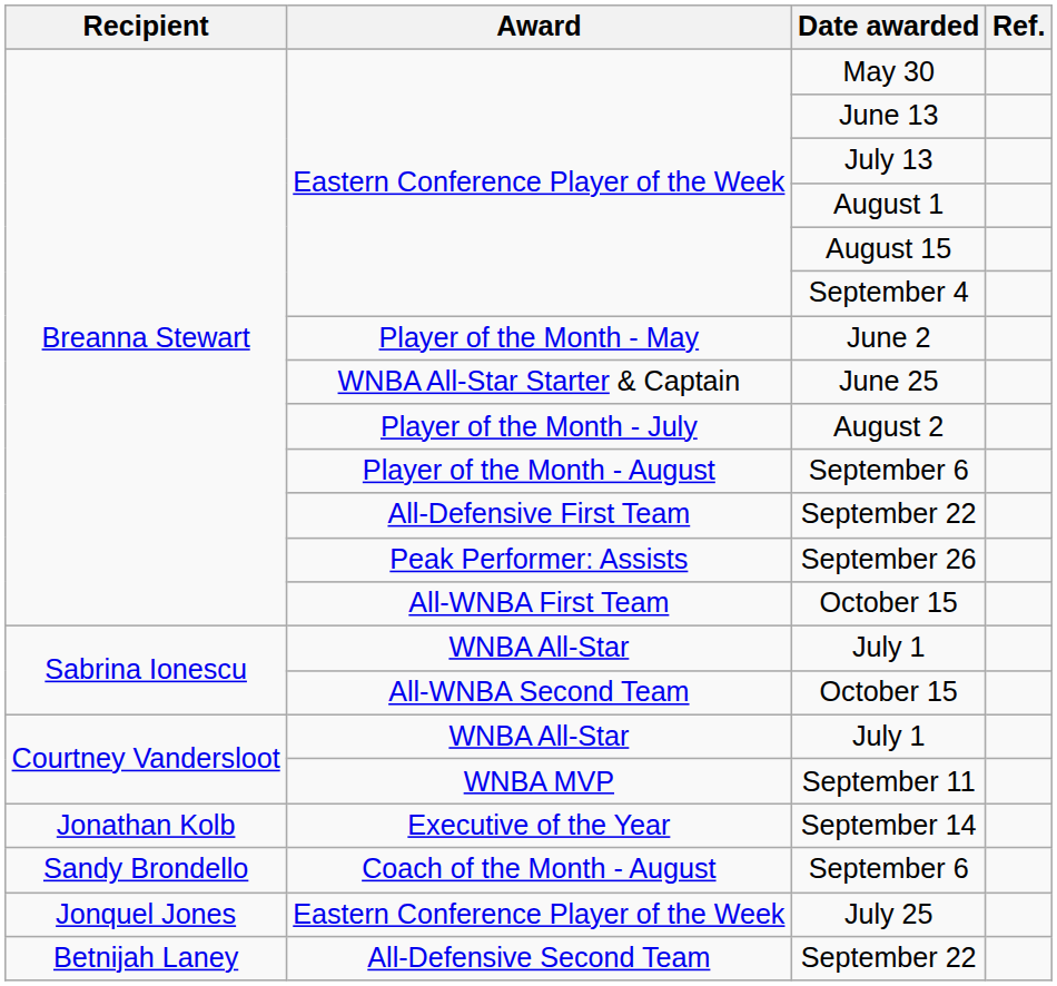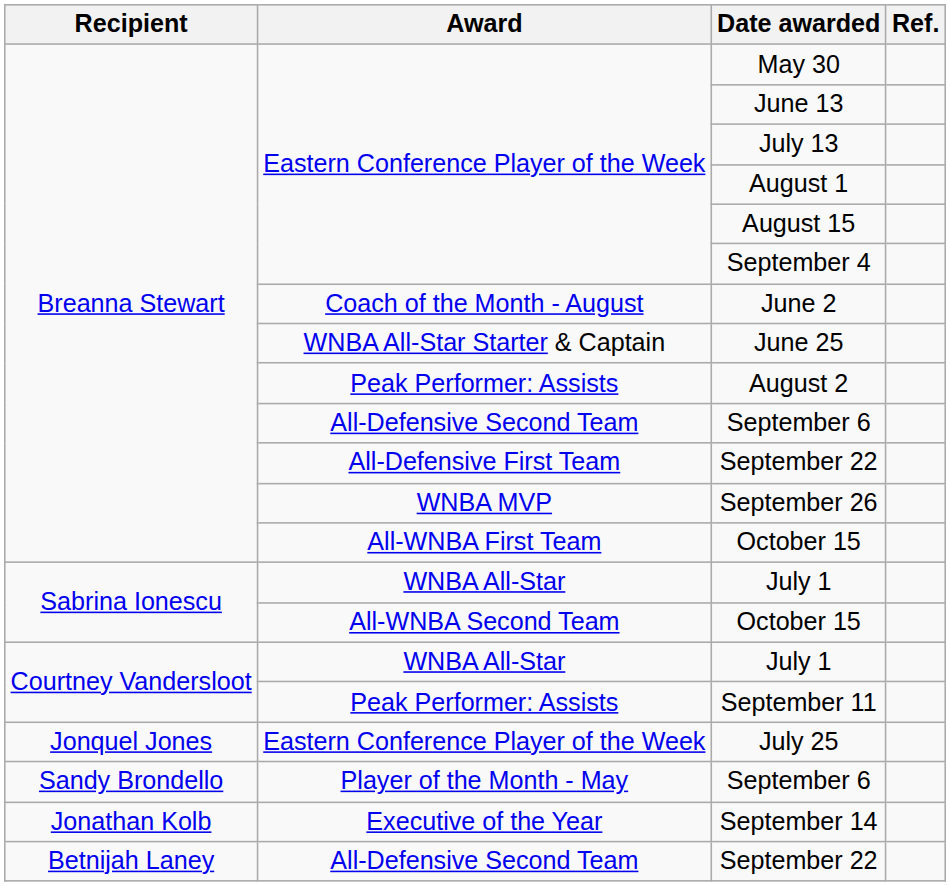June 2 | Award: Player of the Month - May -> Coach of the Month - August
August 2 | Award: Player of the Month - July -> Peak Performer: Assists
Breanna Stewart / September 6 | Award: Player of the Month - August -> All-Defensive Second Team
September 26 | Award: Peak Performer: Assists -> WNBA MVP
September 11 | Award: WNBA MVP -> Peak Performer: Assists
rows swapped: July 25 <-> September 14
Sandy Brondello / September 6 | Award: Coach of the Month - August -> Player of the Month - May
